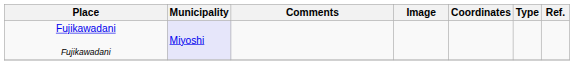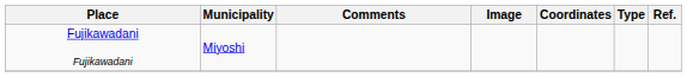Fujikawadani Fujikawadani | Municipality: lavender background -> no background
